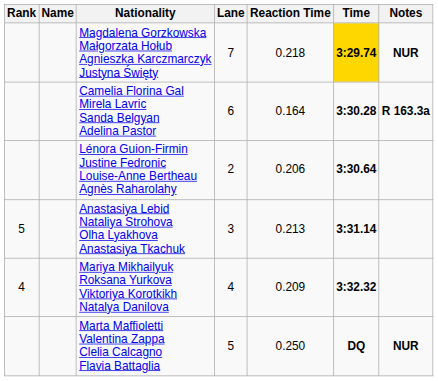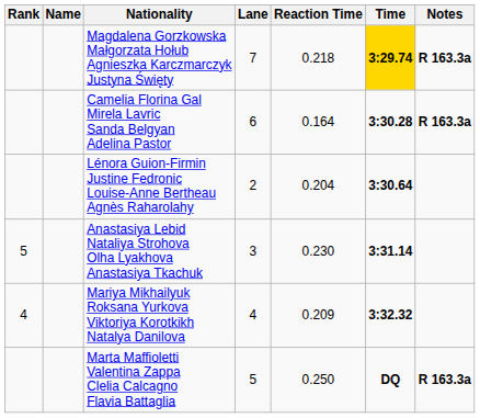row 2 | Notes: NUR -> R 163.3a
row 4 | Reaction Time: 0.206 -> 0.204
row 5 | Reaction Time: 0.213 -> 0.230
row 7 | Notes: NUR -> R 163.3a
